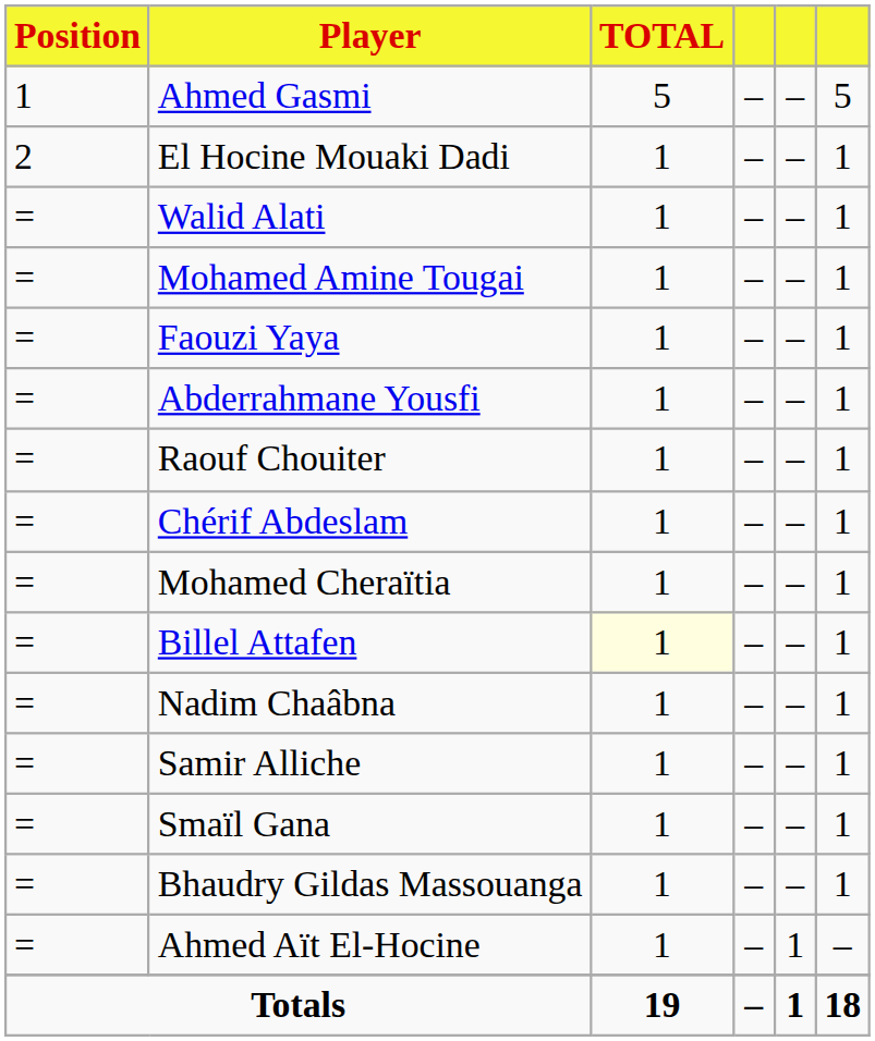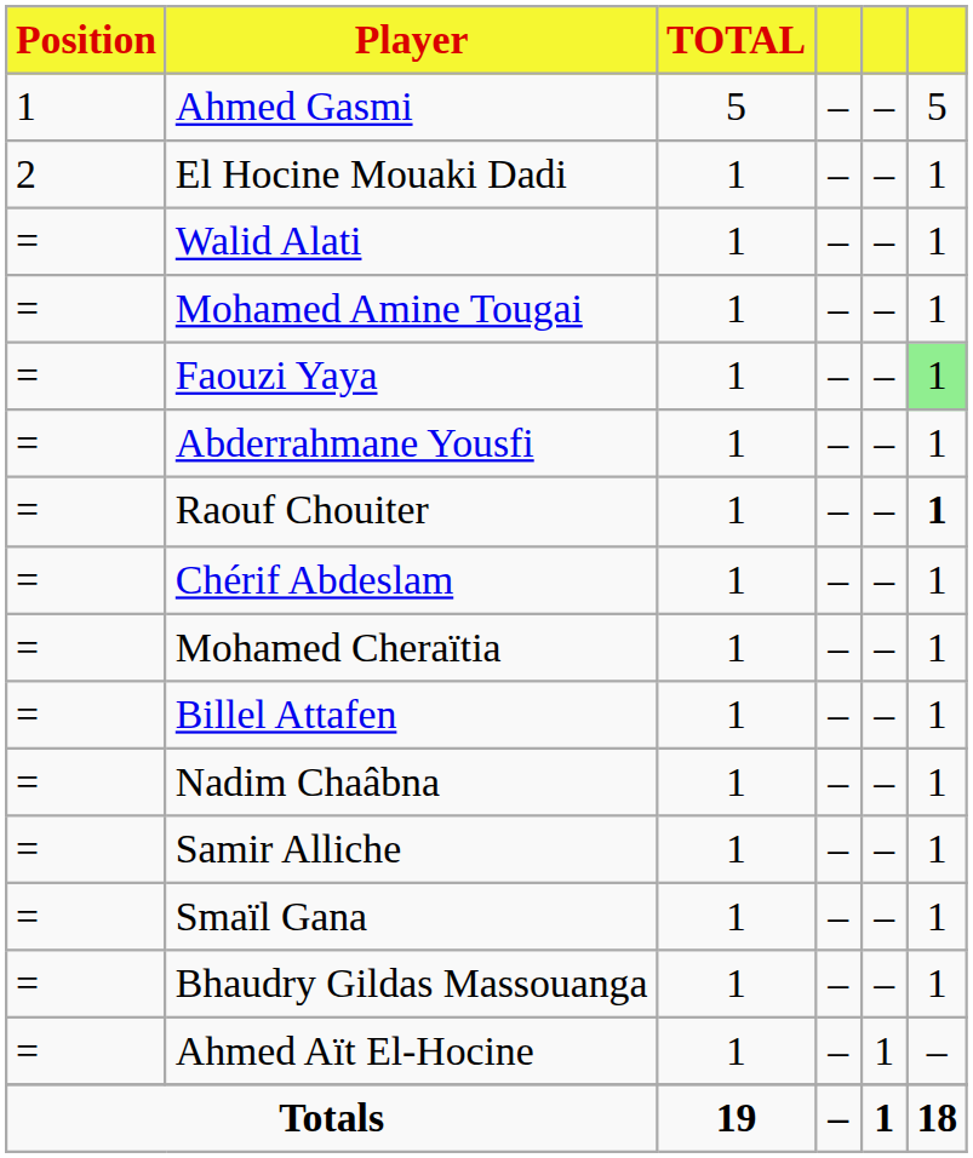Faouzi Yaya | column 6: no background -> lightgreen background
Raouf Chouiter | column 6: normal -> bold
Billel Attafen | TOTAL: lightyellow background -> no background
